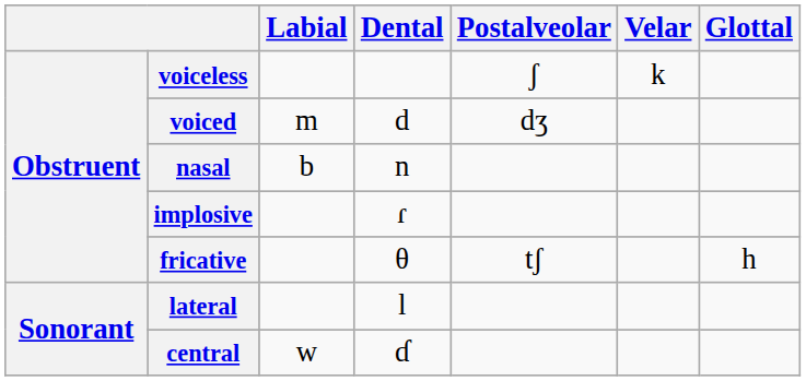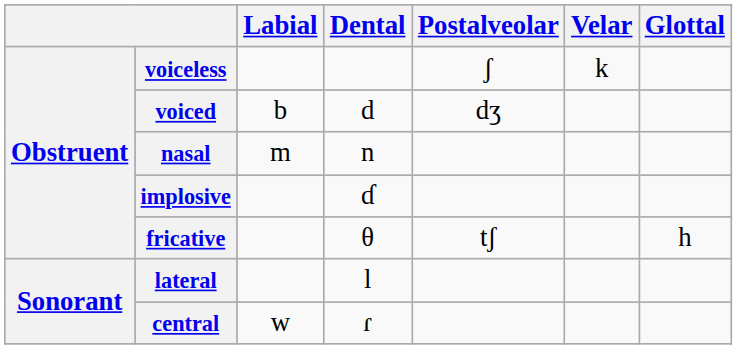voiced | Labial: m -> b
nasal | Labial: b -> m
implosive | Dental: ɾ -> ɗ
central | Dental: ɗ -> ɾ
